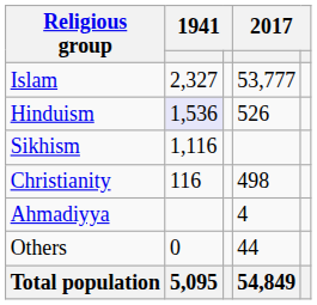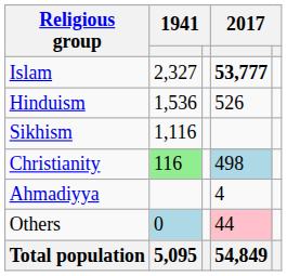Islam | column 4: normal -> bold
Hinduism | column 2: lavender background -> no background
Christianity | column 2: no background -> lightgreen background
Christianity | column 4: no background -> lightblue background
Others | column 2: no background -> lightblue background
Others | column 4: no background -> pink background
